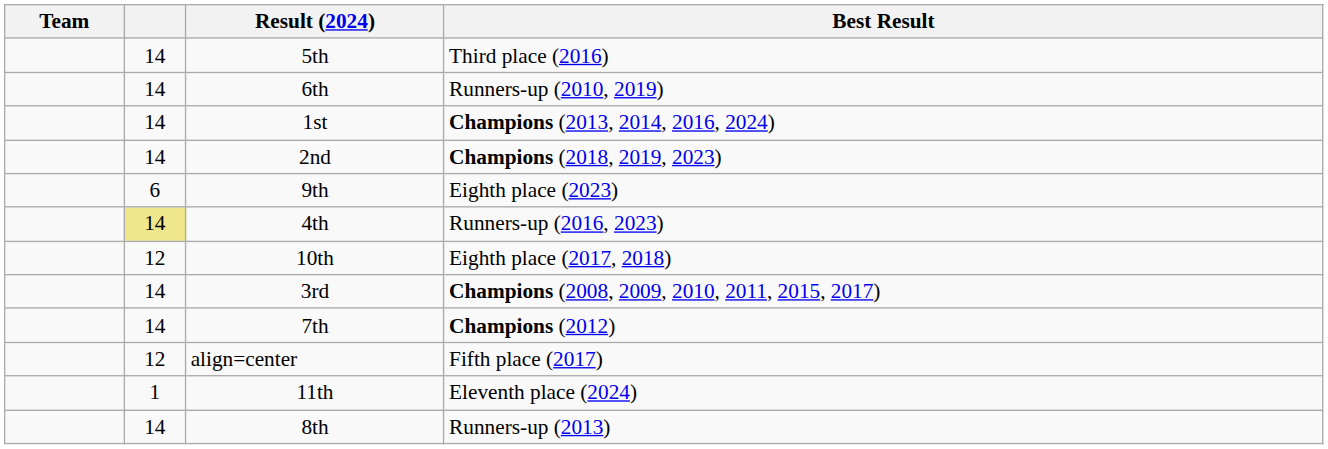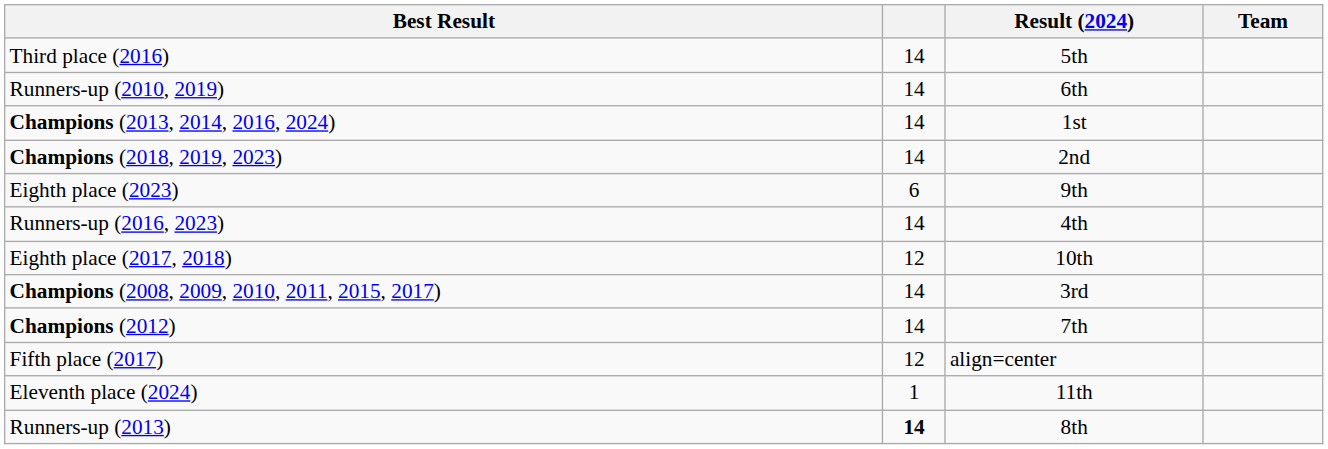columns swapped: Team <-> Best Result
4th | column 2: khaki background -> no background
8th | column 2: normal -> bold
